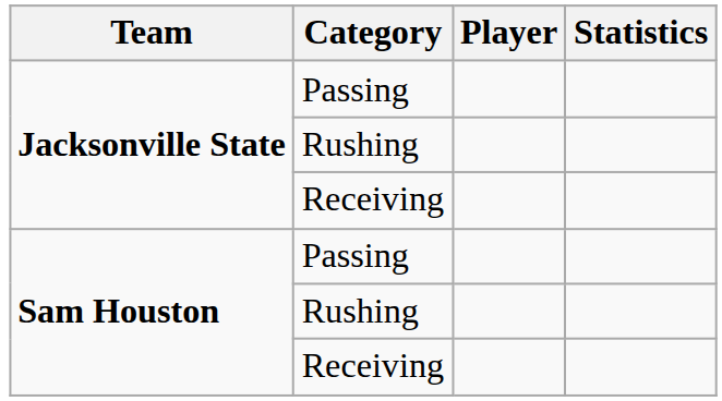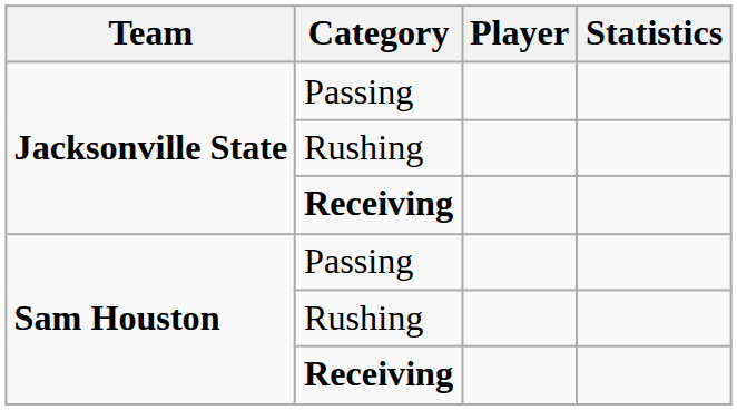Jacksonville State / Receiving | Category: normal -> bold
Sam Houston / Receiving | Category: normal -> bold
